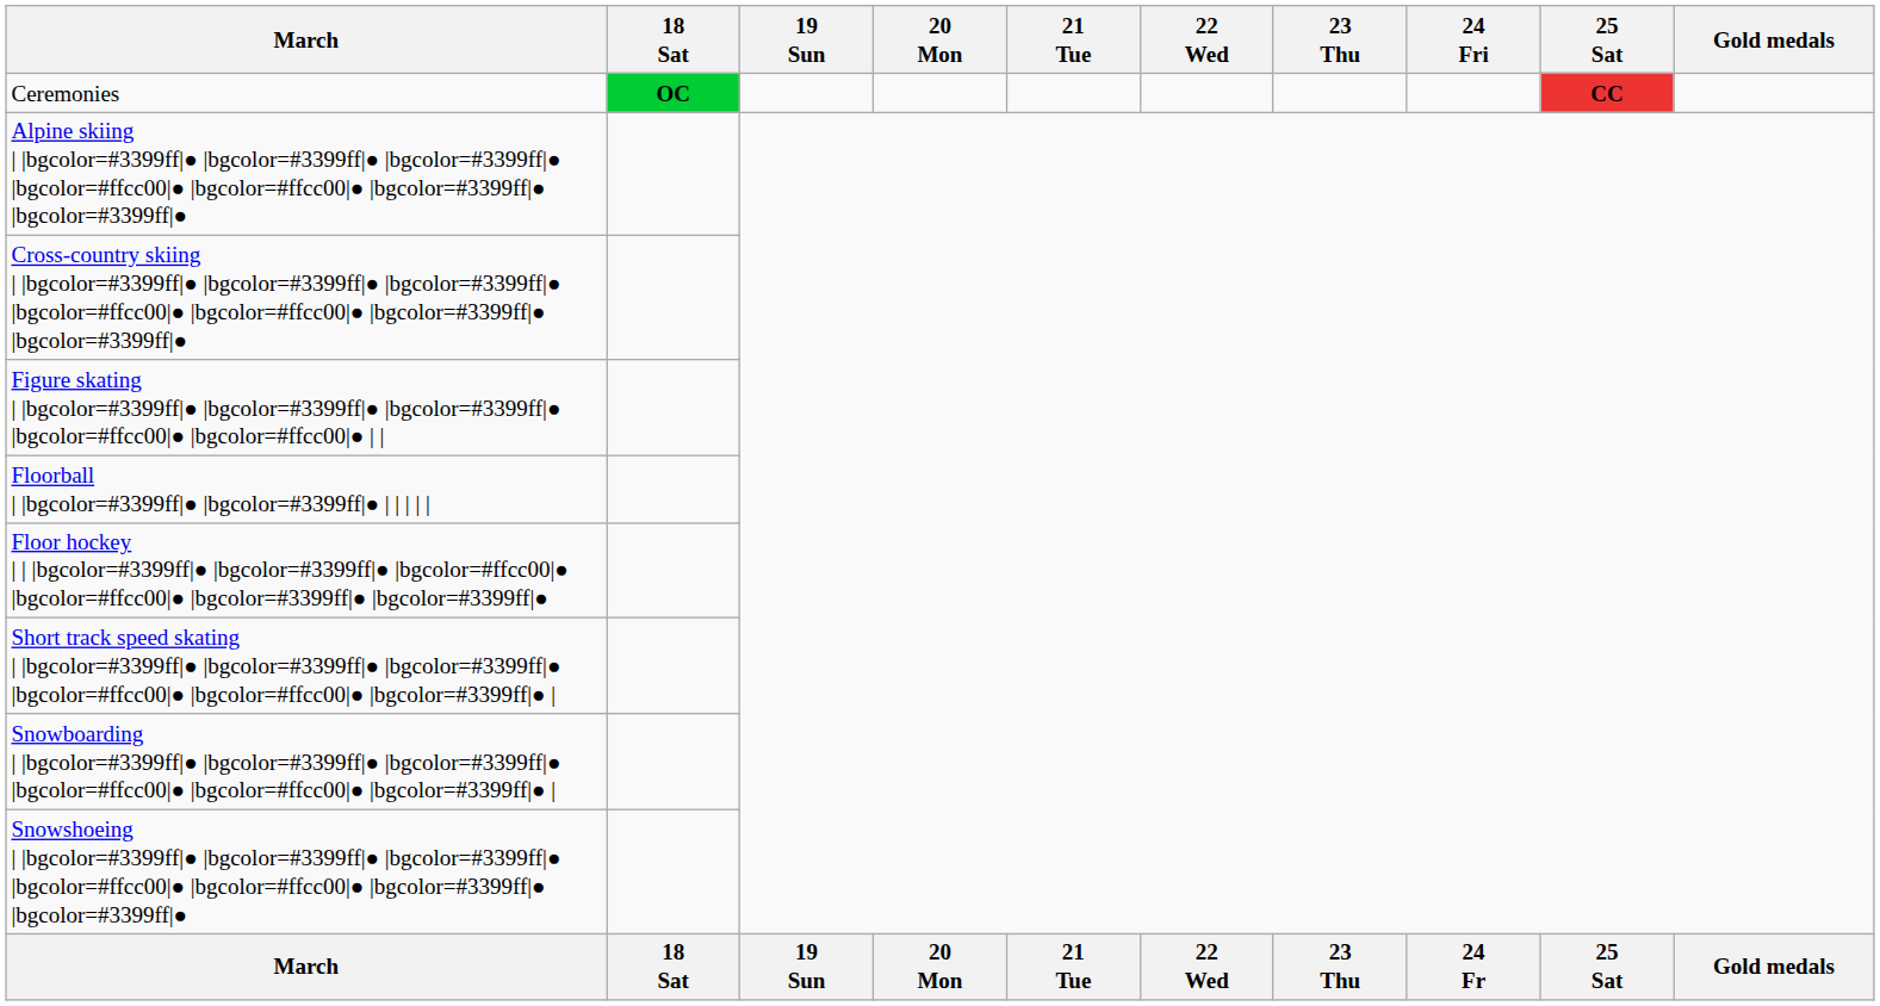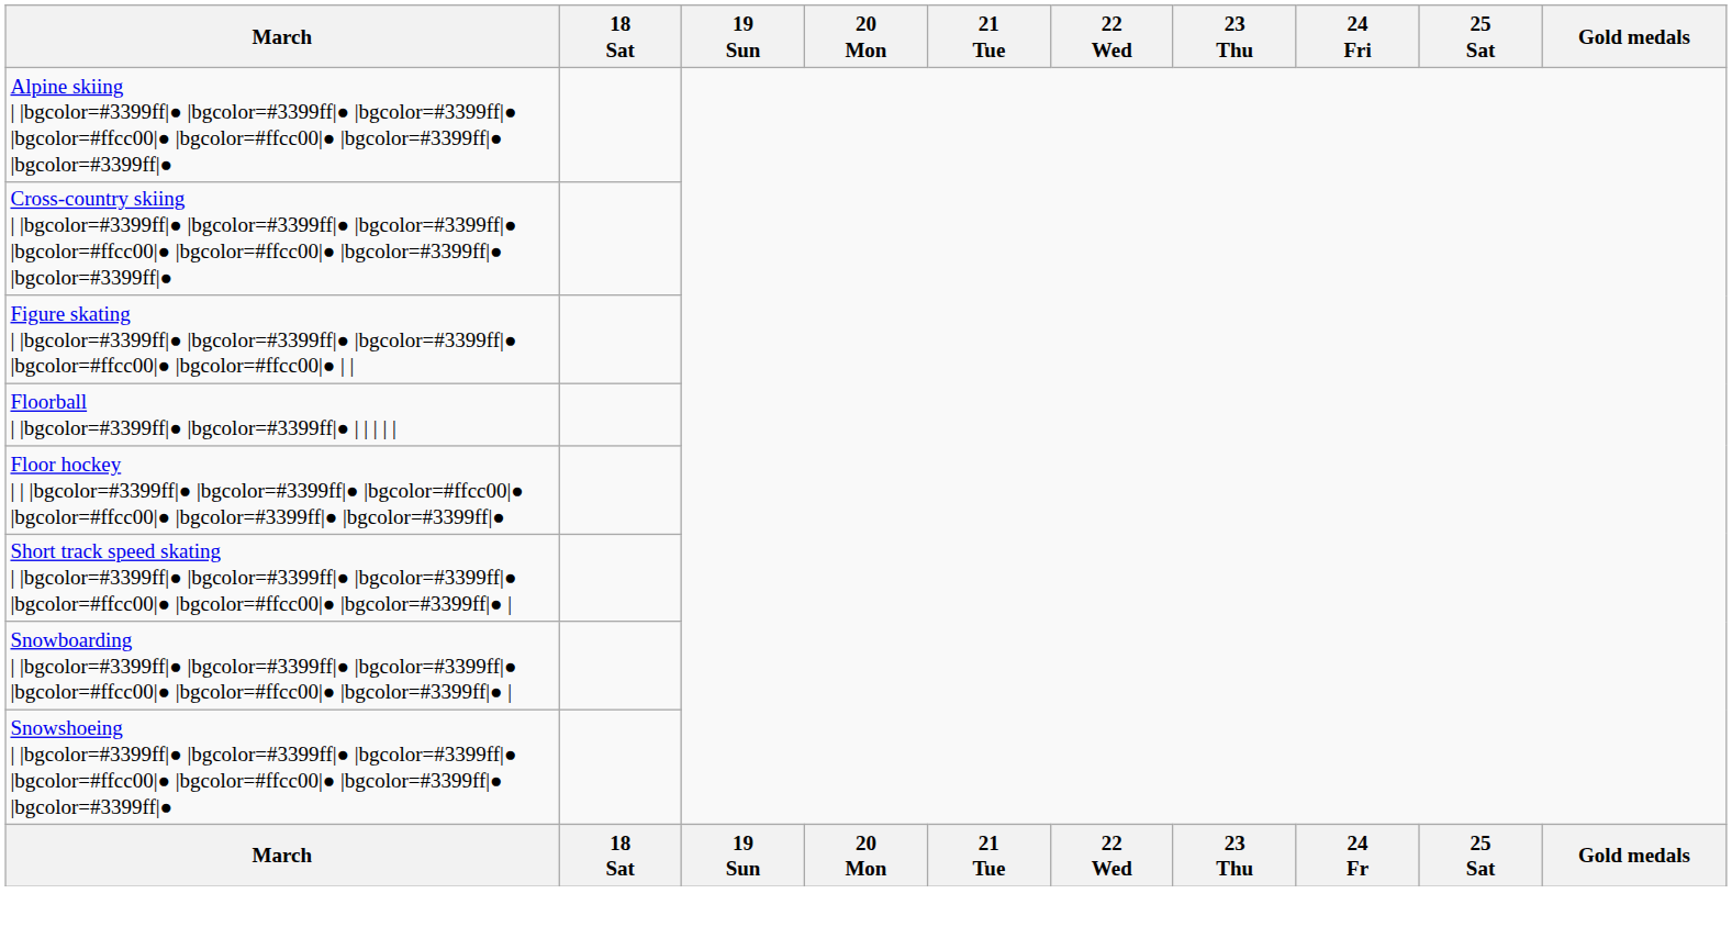- row: Ceremonies | OC | CC
